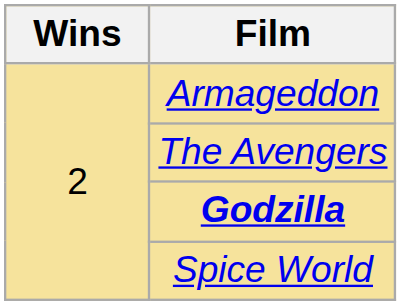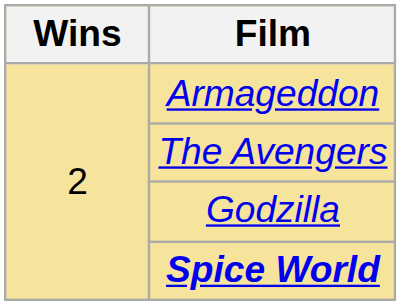Godzilla | Film: bold -> normal
Spice World | Film: normal -> bold
